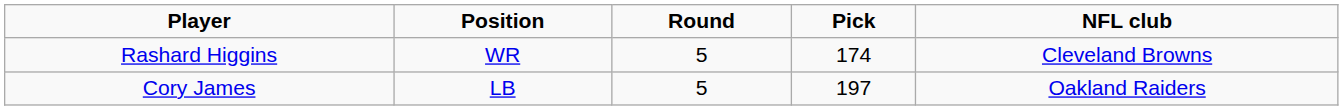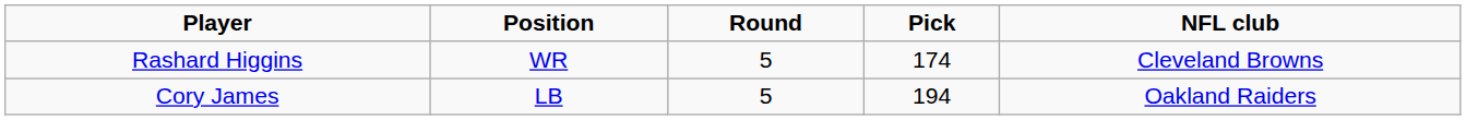Cory James | Pick: 197 -> 194
